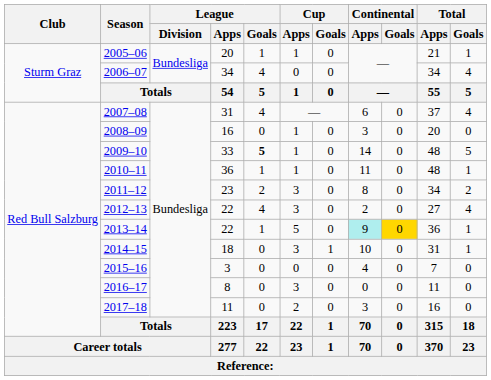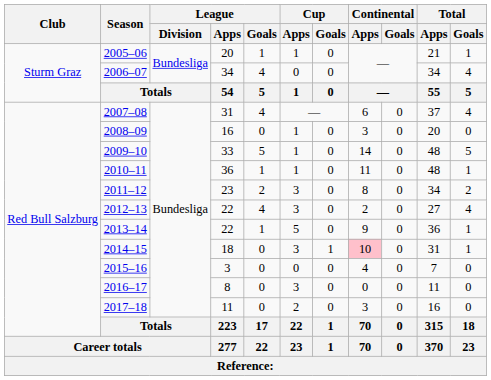2009–10 | League / Goals: bold -> normal
2013–14 | Continental / Apps: paleturquoise background -> no background
2013–14 | Continental / Goals: gold background -> no background
2014–15 | Continental / Apps: no background -> pink background
